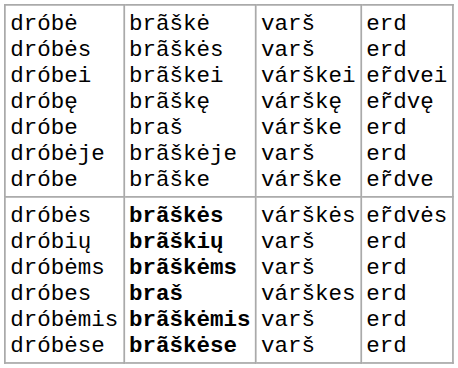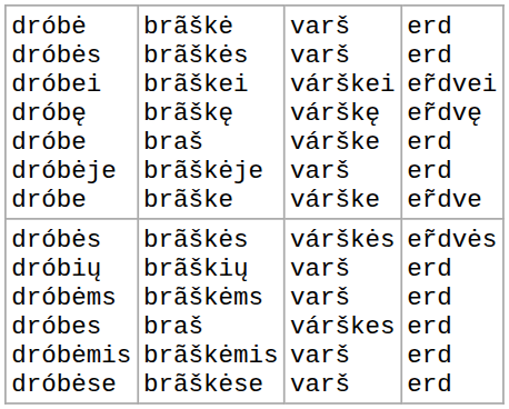dróbės dróbių dróbėms dróbes dróbėmis dróbėse | column 2: bold -> normal
